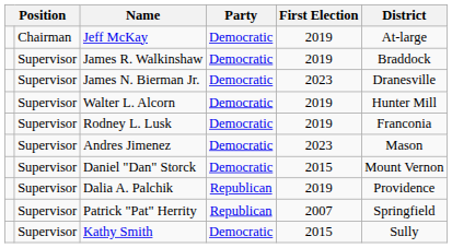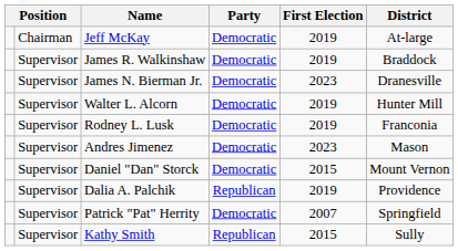Patrick "Pat" Herrity | Party: Republican -> Democratic
Kathy Smith | Party: Democratic -> Republican
